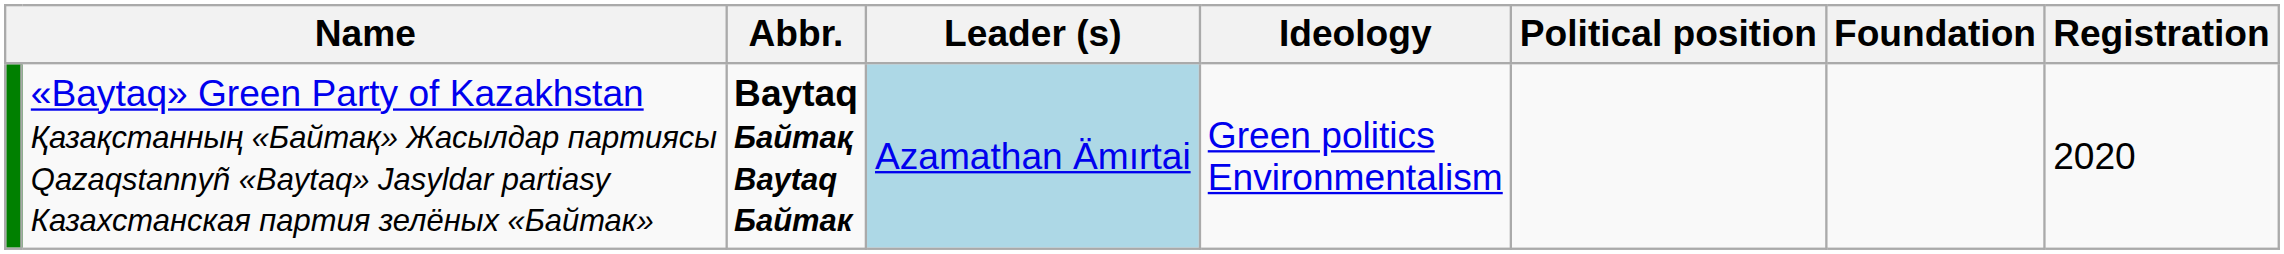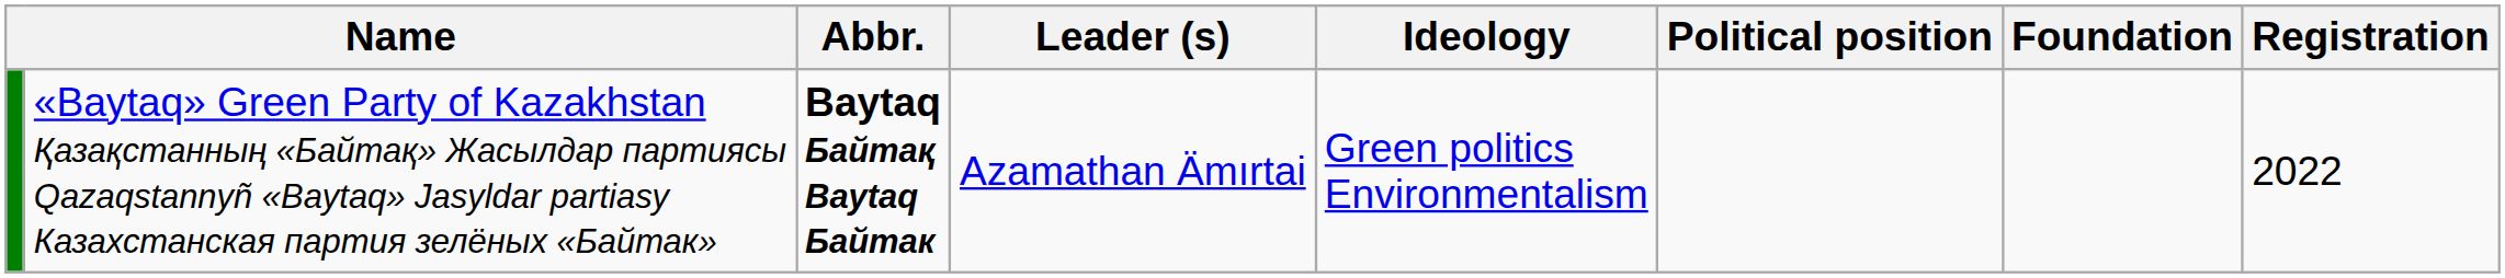row 2 | Leader (s): lightblue background -> no background
row 2 | Registration: 2020 -> 2022
